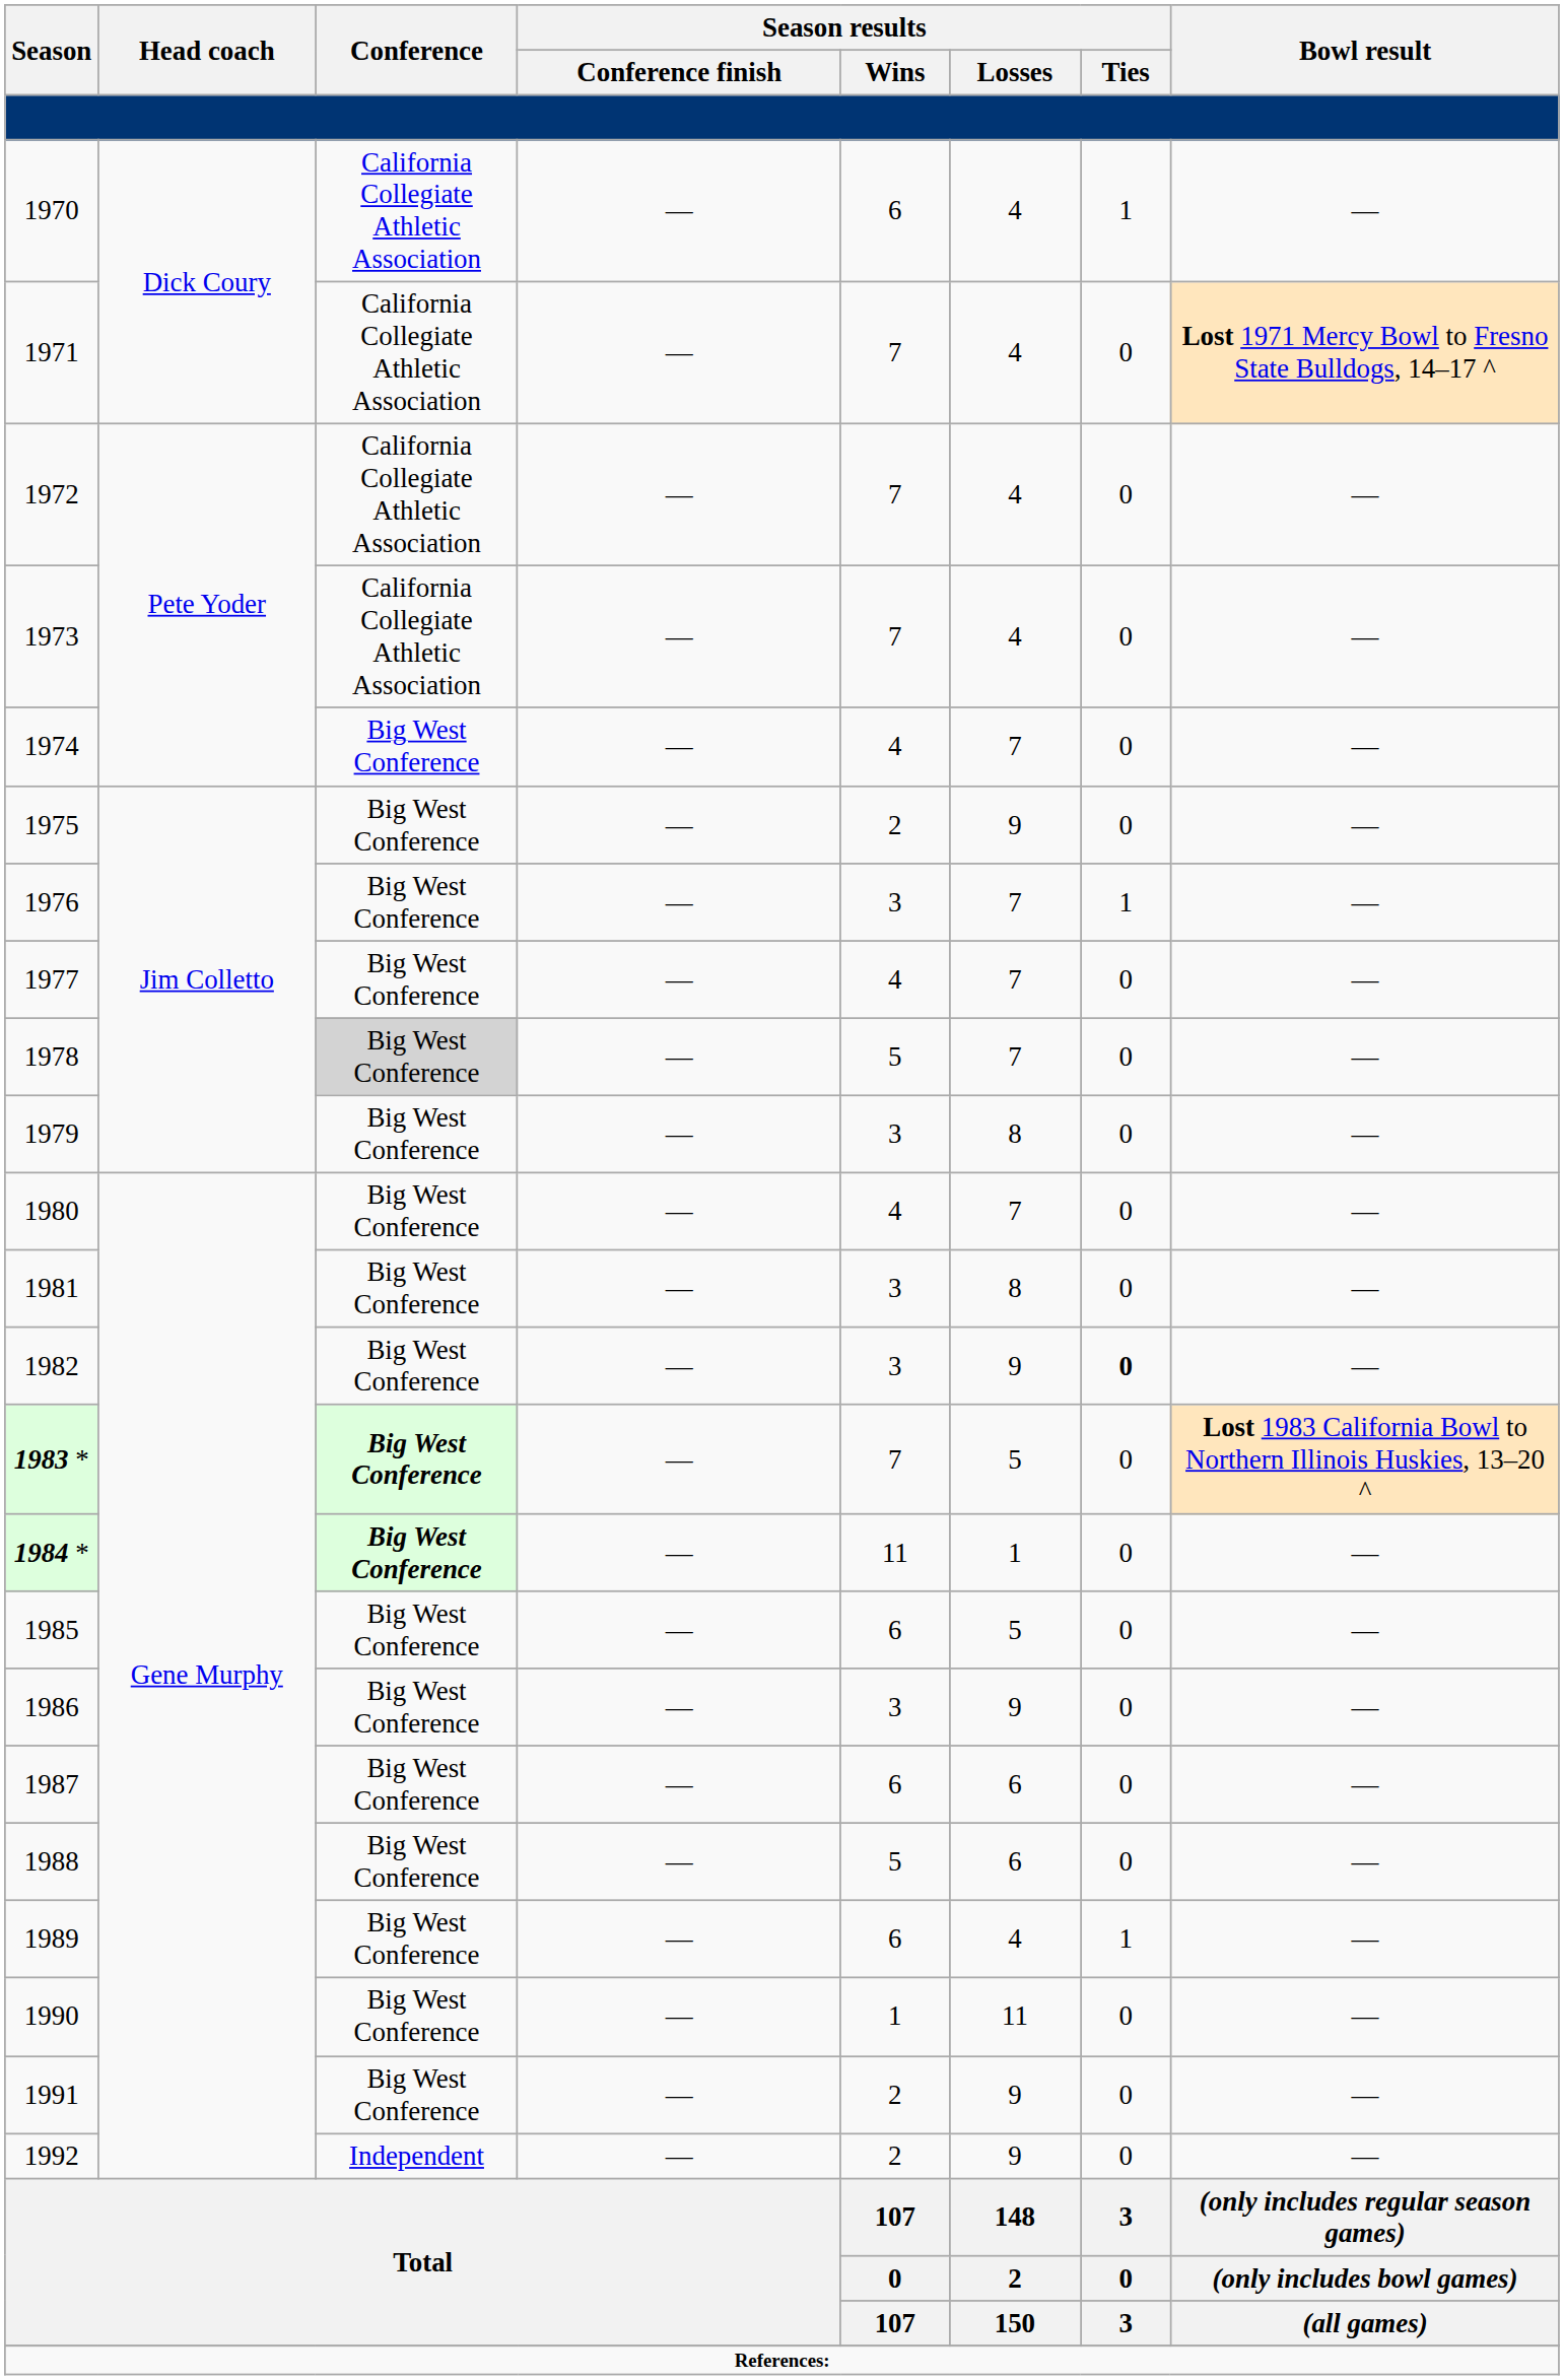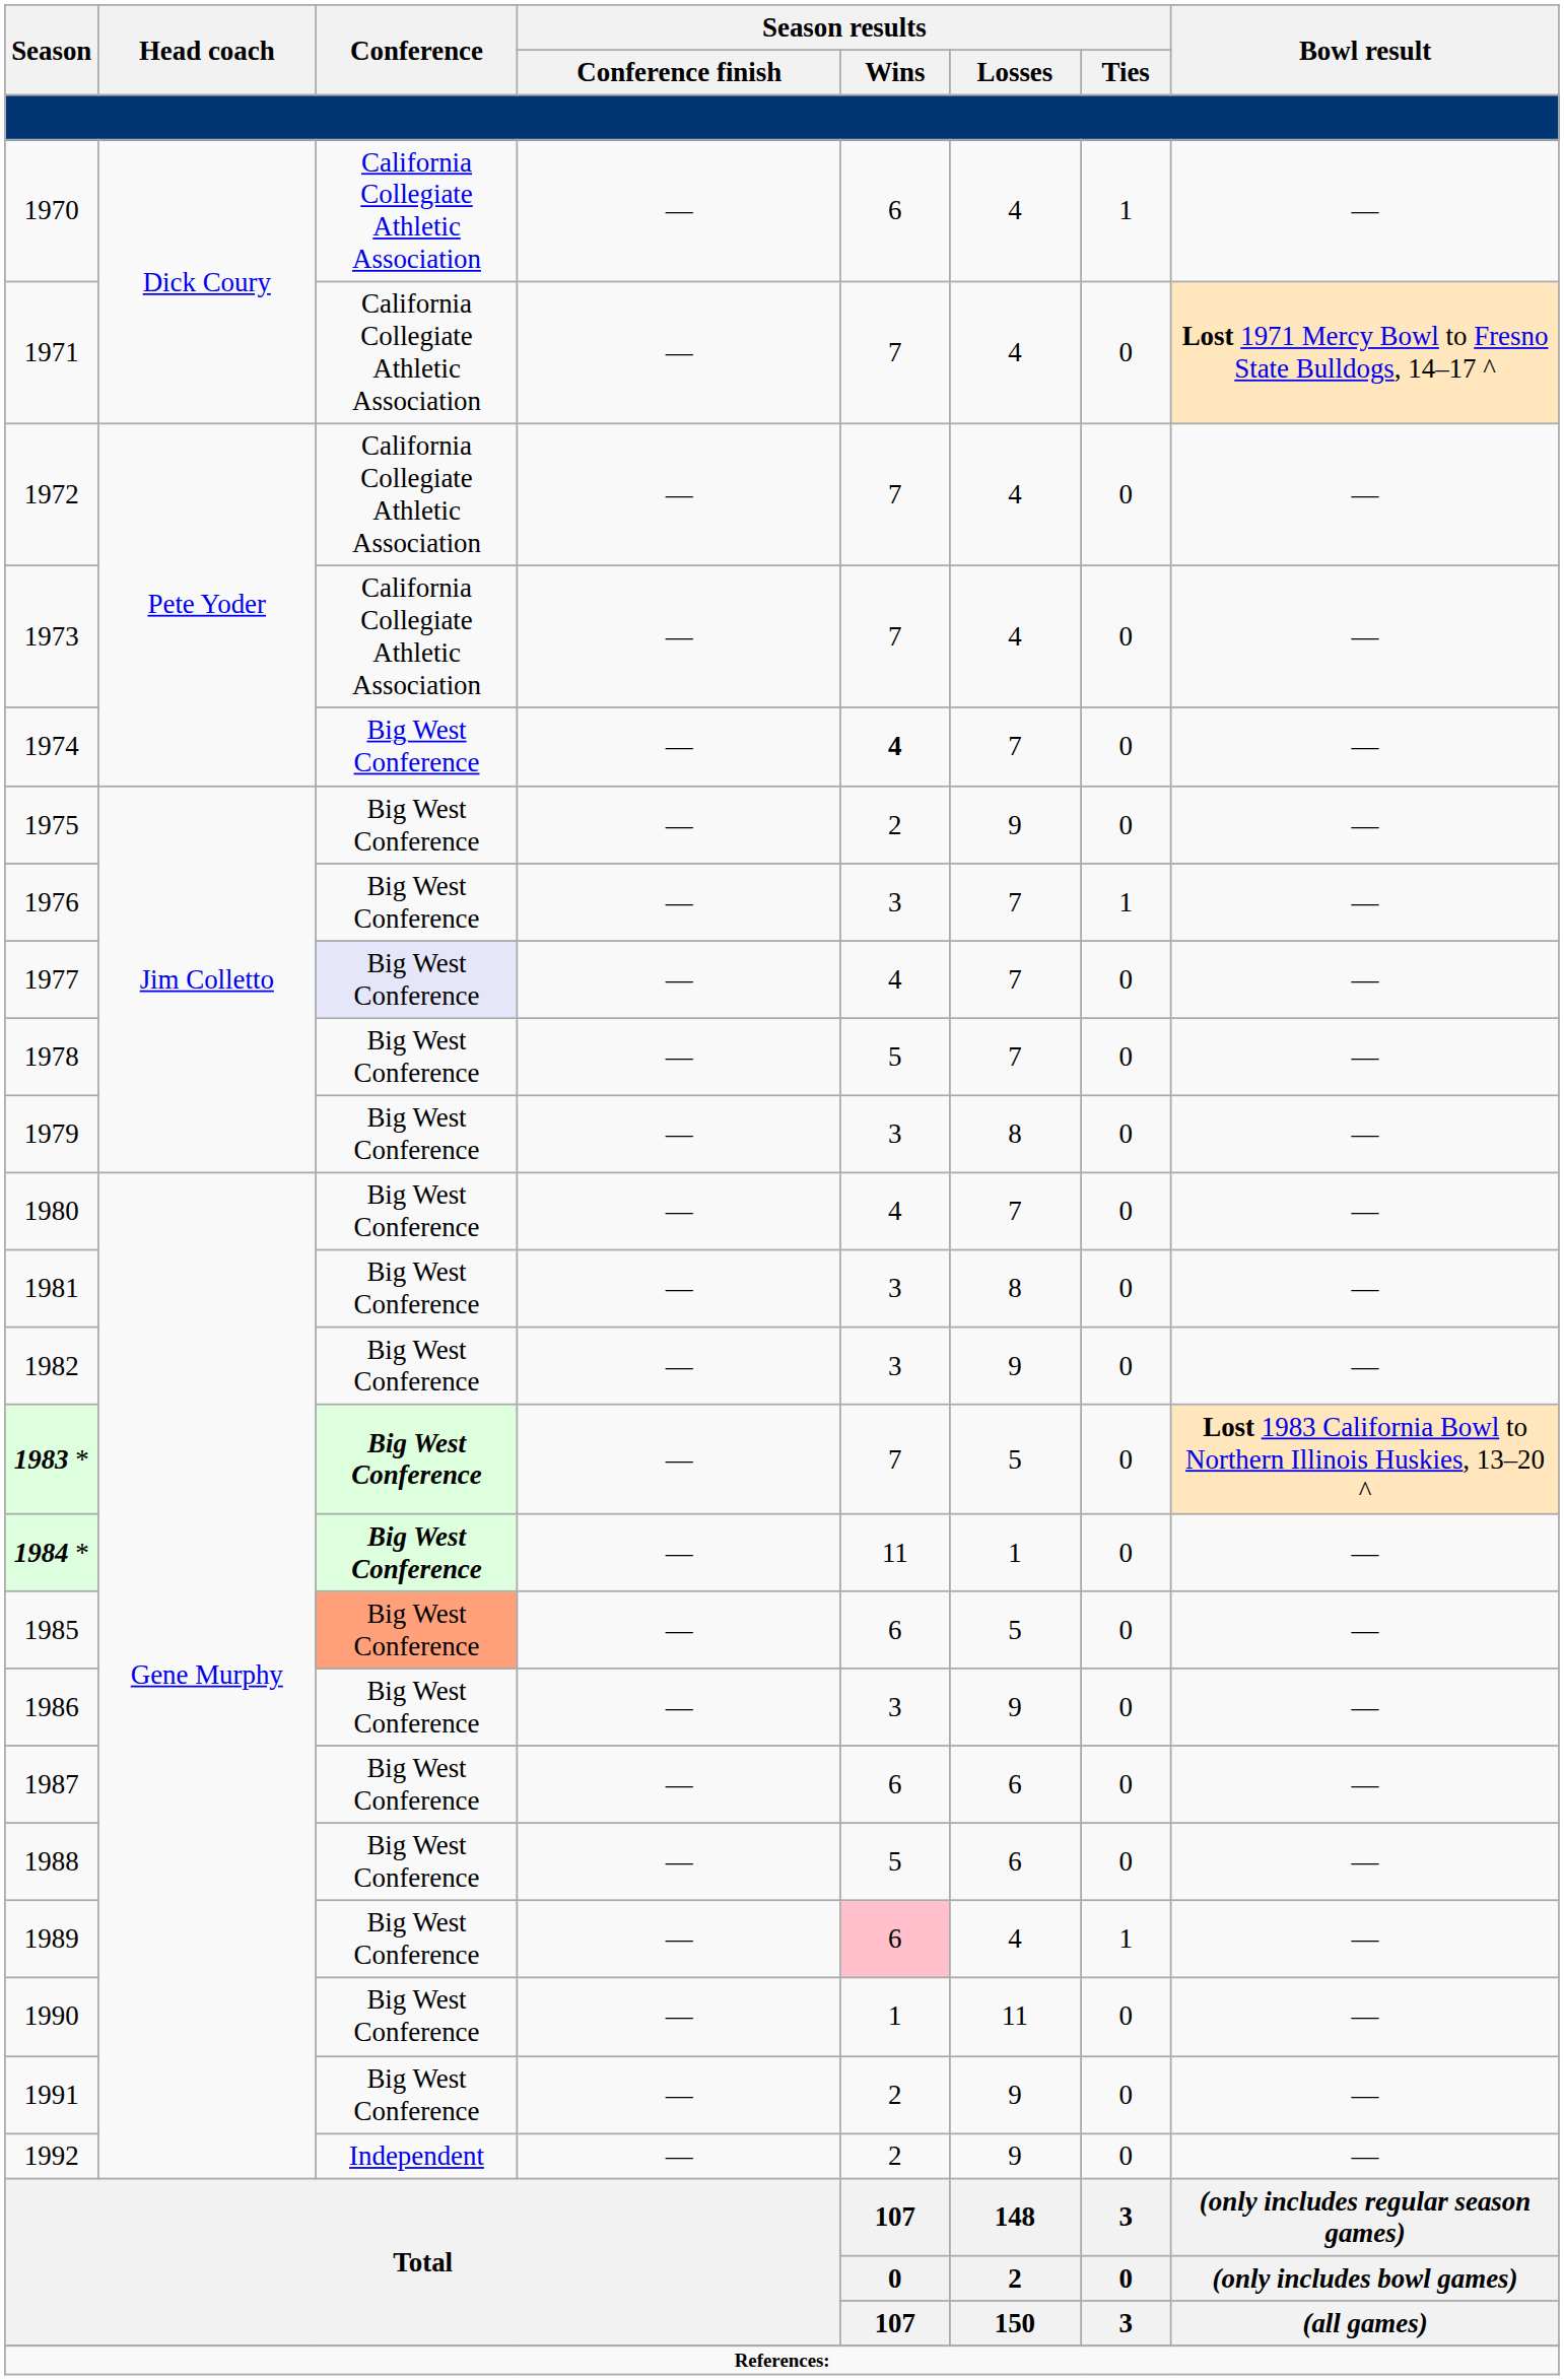1974 | Season results / Wins: normal -> bold
1977 | Conference: no background -> lavender background
1978 | Conference: lightgrey background -> no background
1982 | Season results / Ties: bold -> normal
1985 | Conference: no background -> lightsalmon background
1989 | Season results / Wins: no background -> pink background
